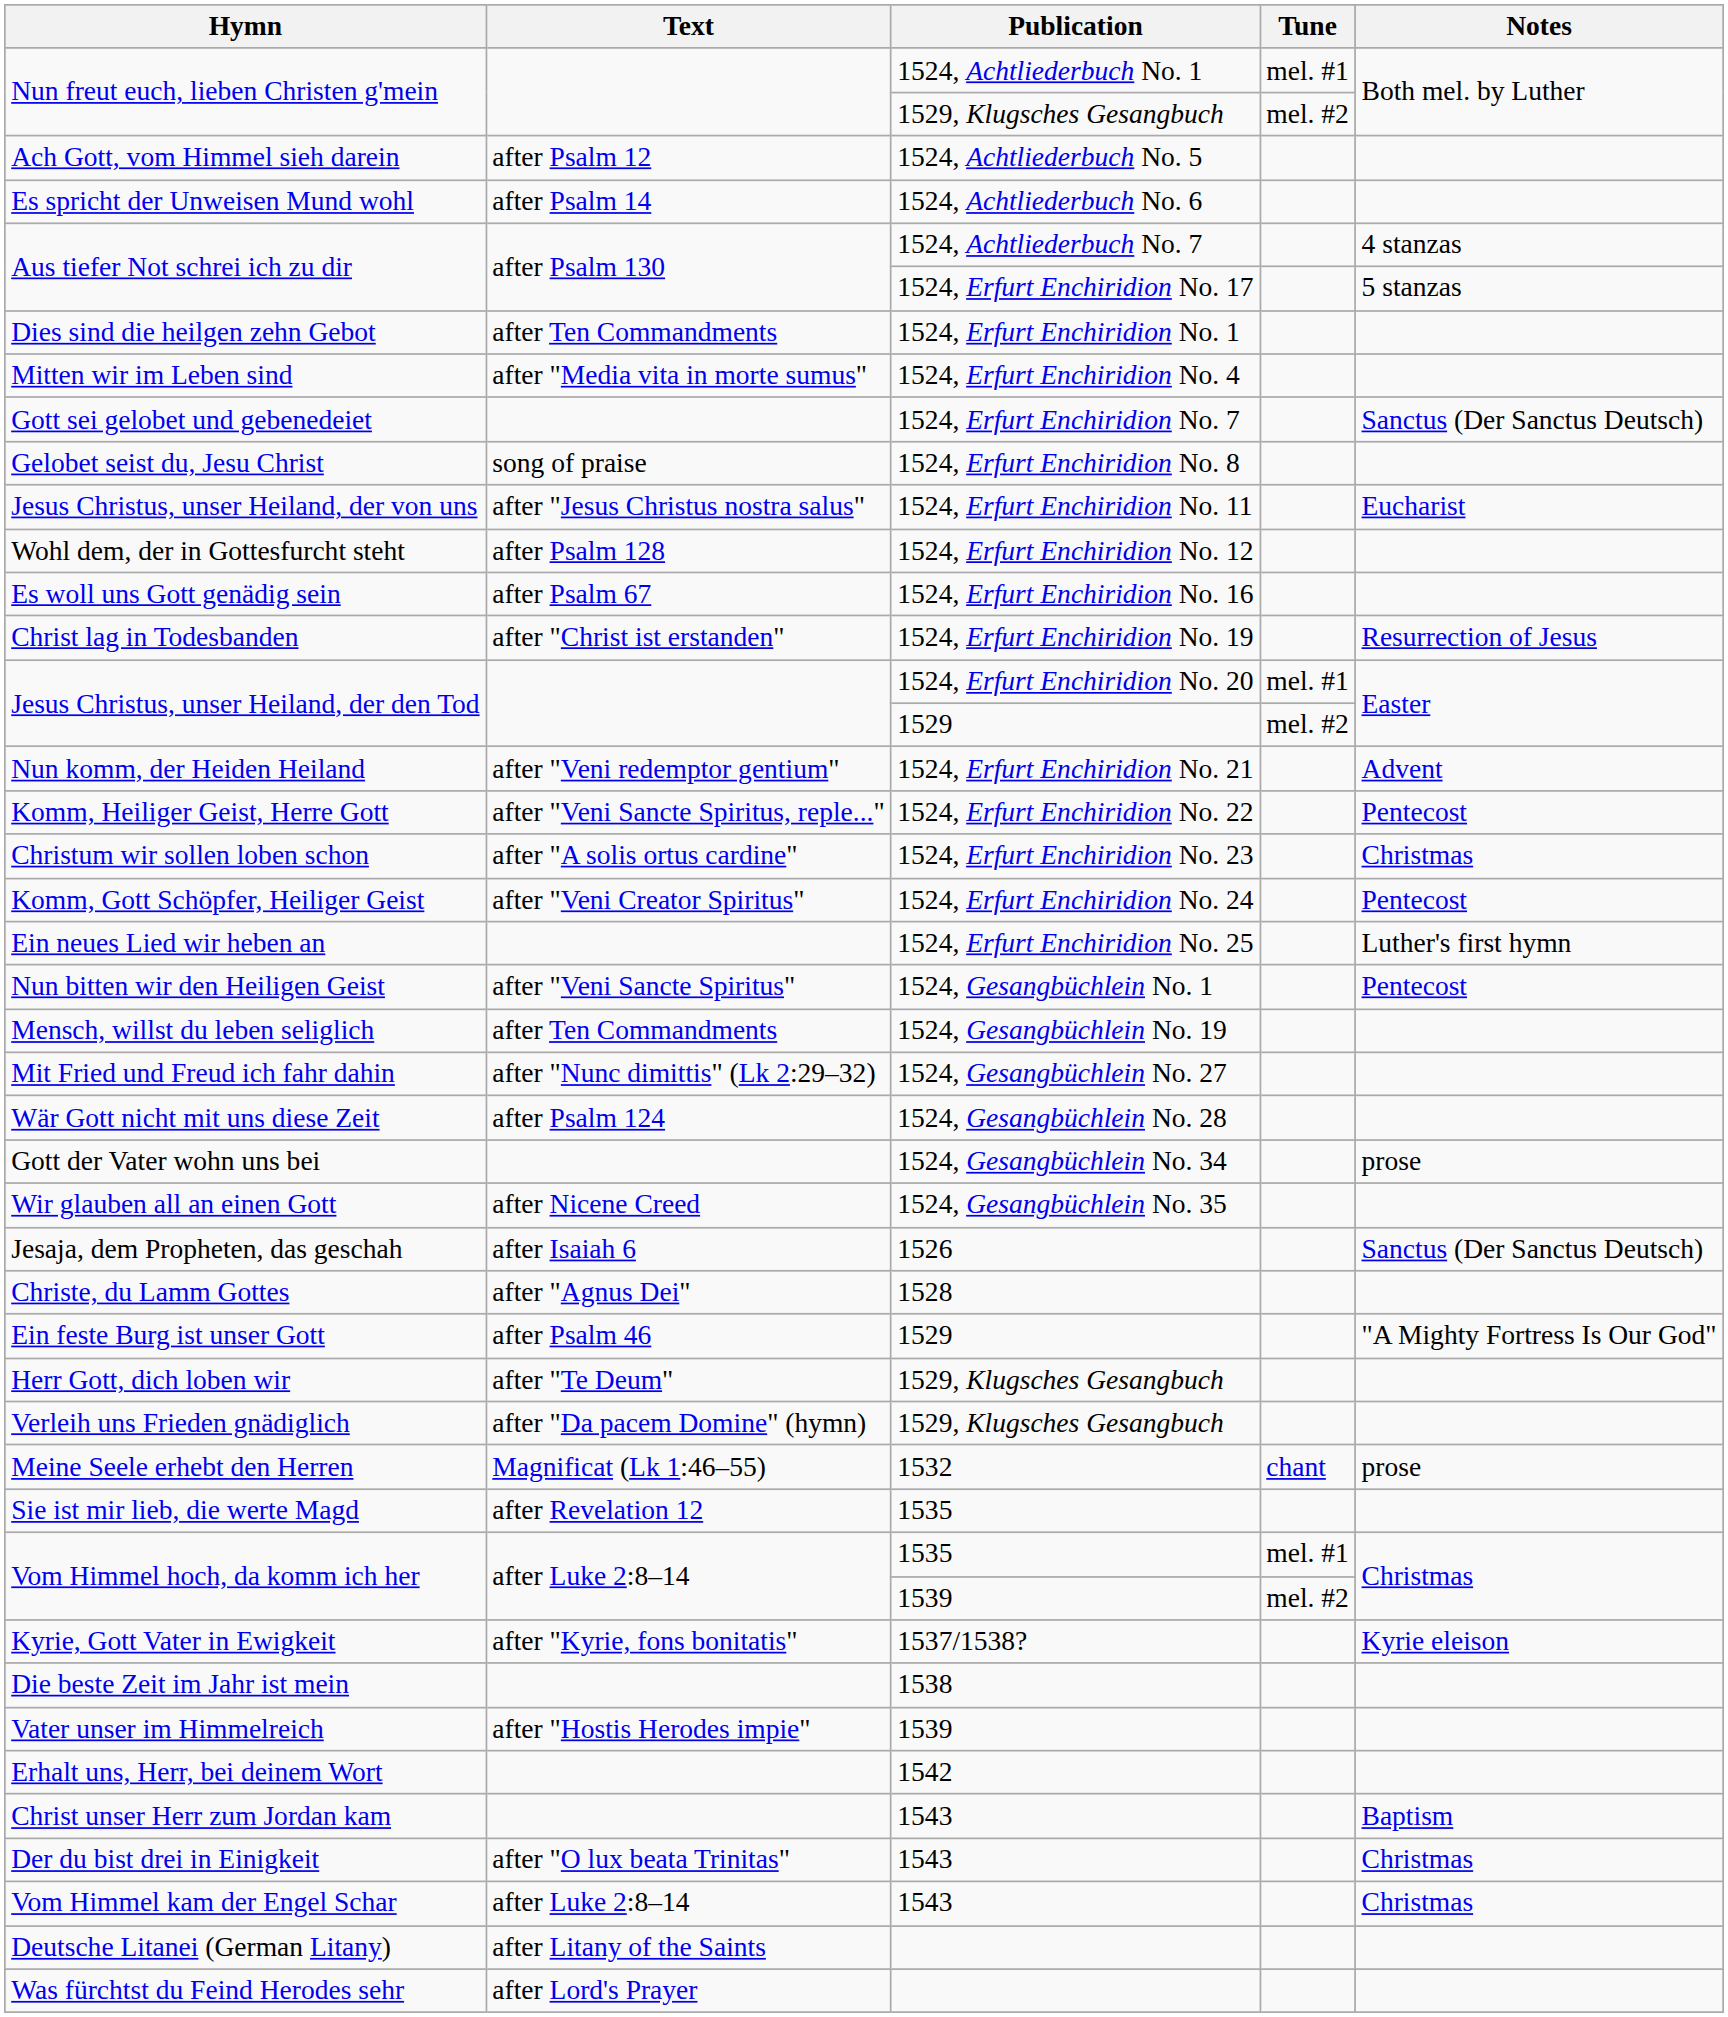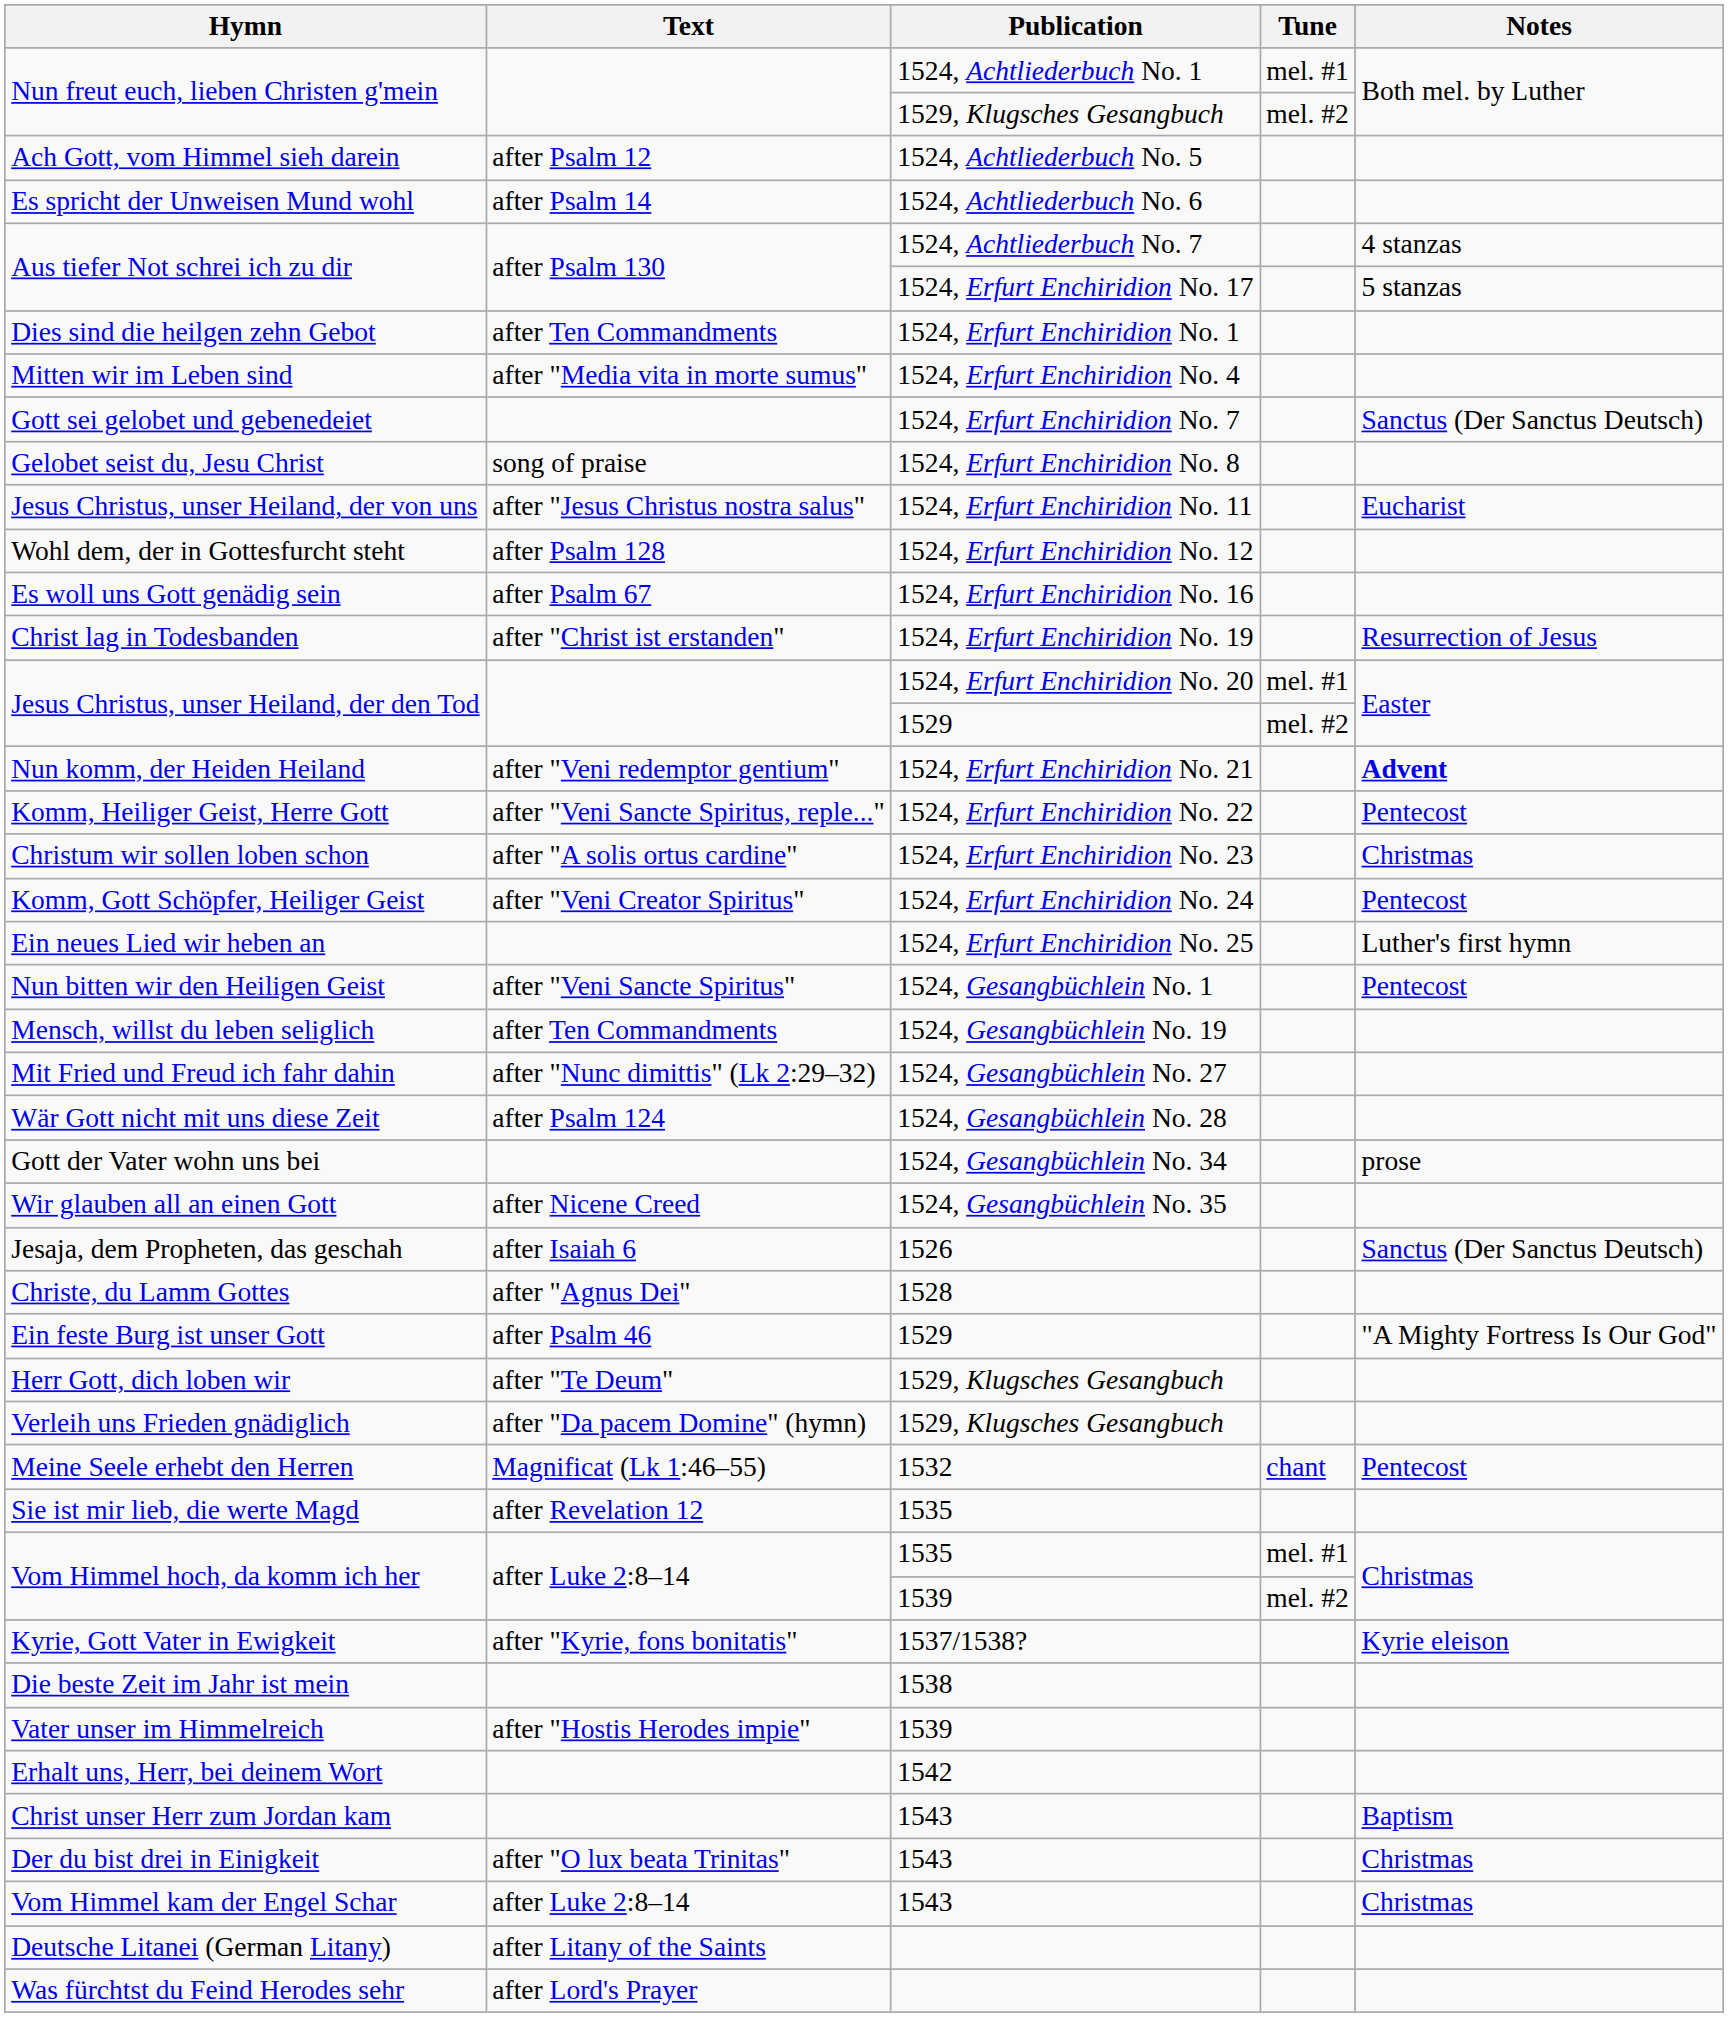Nun komm, der Heiden Heiland | Notes: normal -> bold
Meine Seele erhebt den Herren | Notes: prose -> Pentecost
